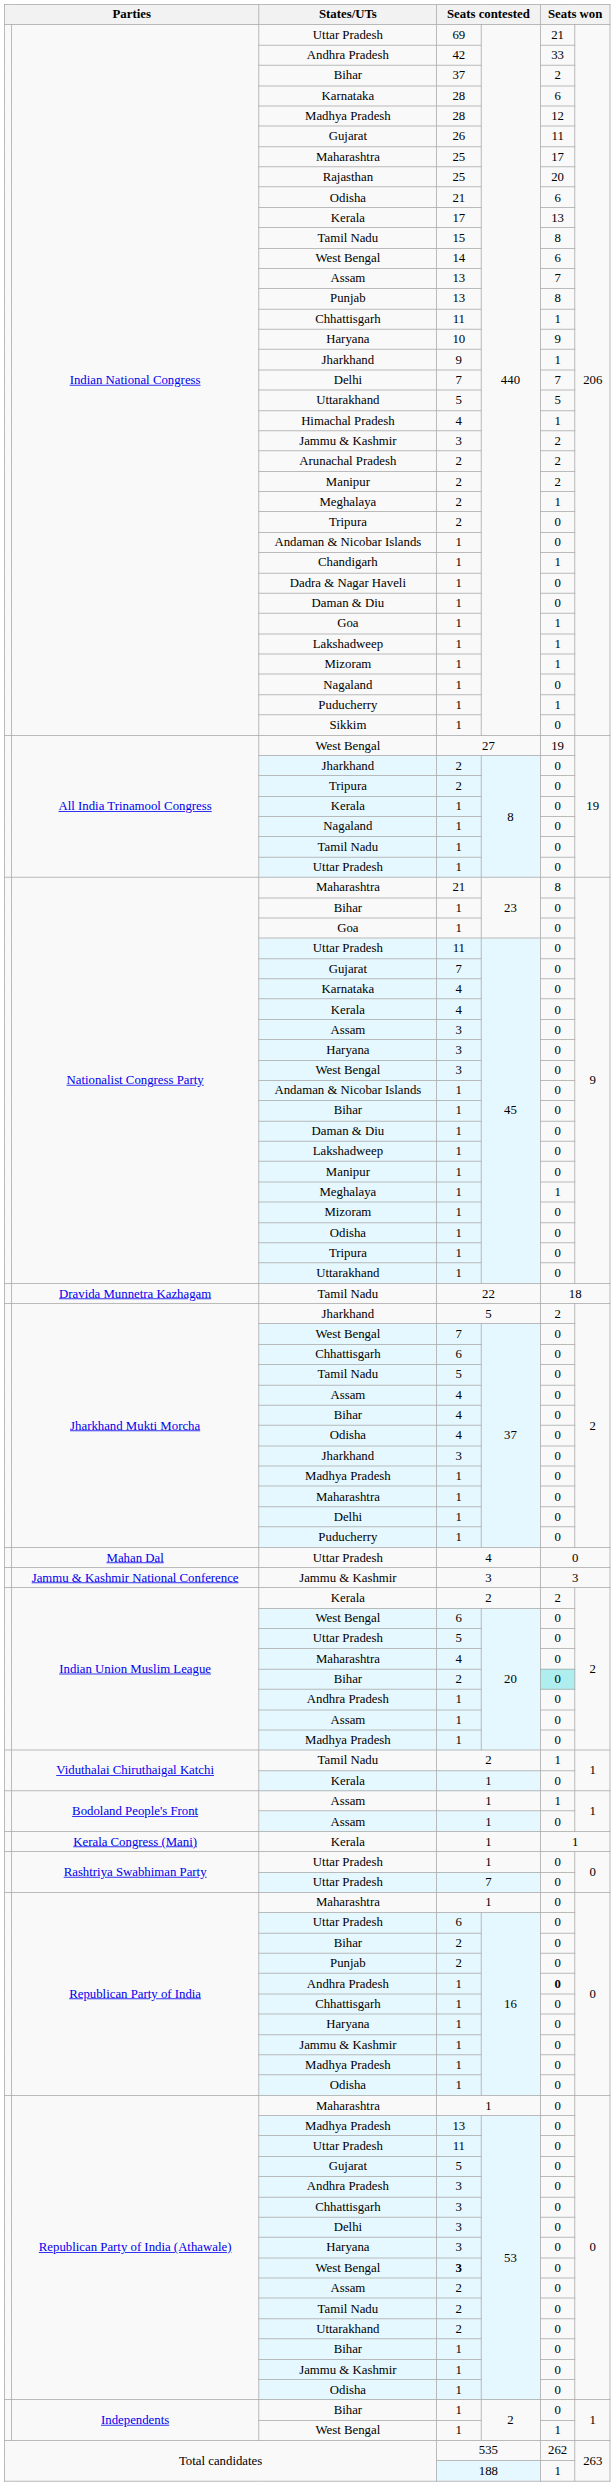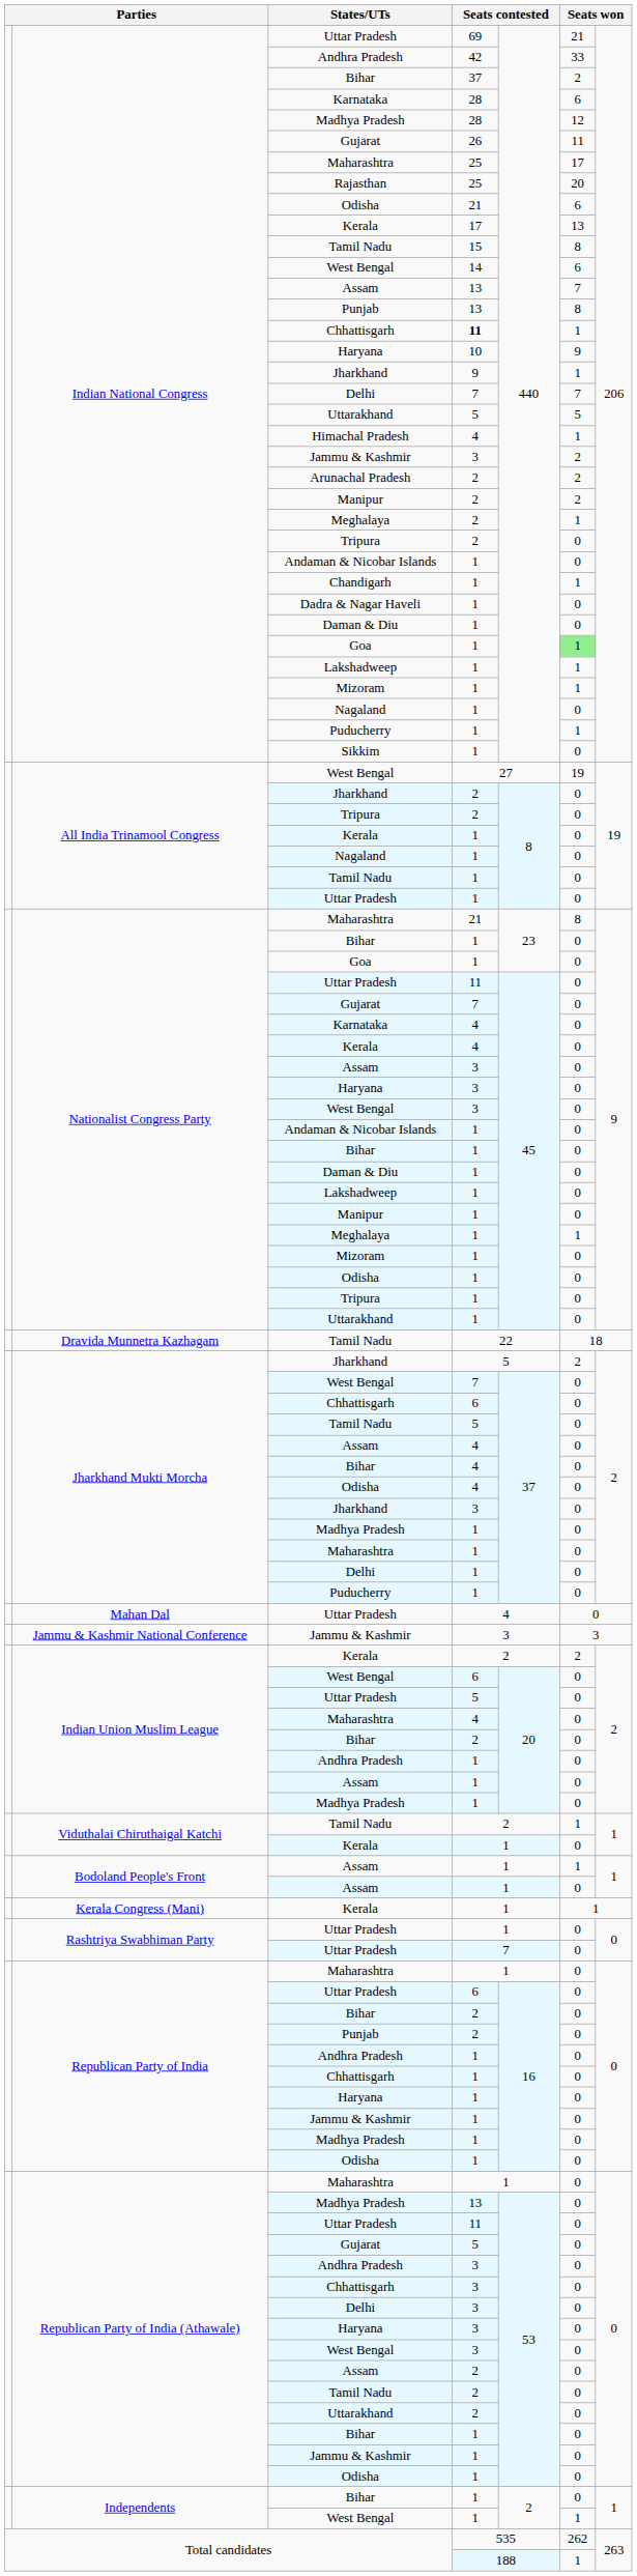Indian National Congress / Chhattisgarh | column 4: normal -> bold
Indian National Congress / Goa | column 6: no background -> lightgreen background
Indian Union Muslim League / Bihar | column 6: paleturquoise background -> no background
Republican Party of India / Andhra Pradesh | column 6: bold -> normal
Republican Party of India (Athawale) / West Bengal | column 4: bold -> normal
